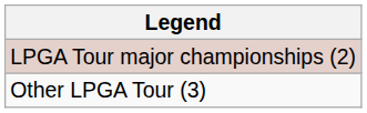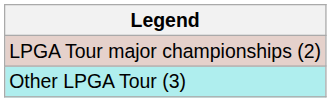row 3 | column 1: no background -> paleturquoise background
